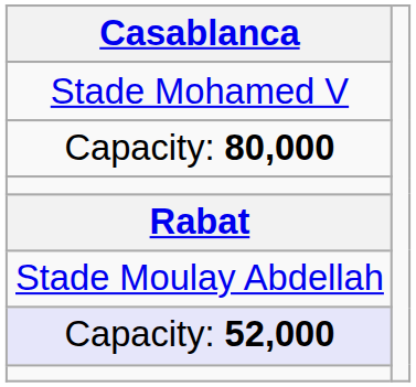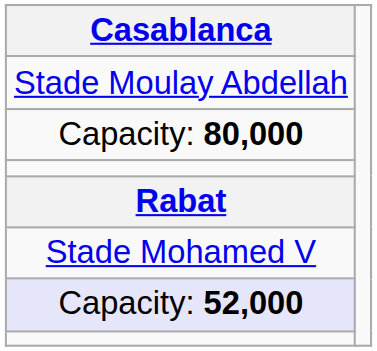row 2 | Casablanca: Stade Mohamed V -> Stade Moulay Abdellah
row 6 | Casablanca: Stade Moulay Abdellah -> Stade Mohamed V
